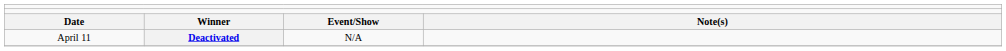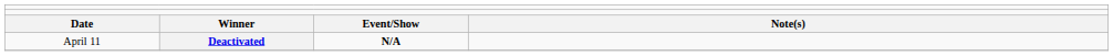April 11 | column 3: normal -> bold
